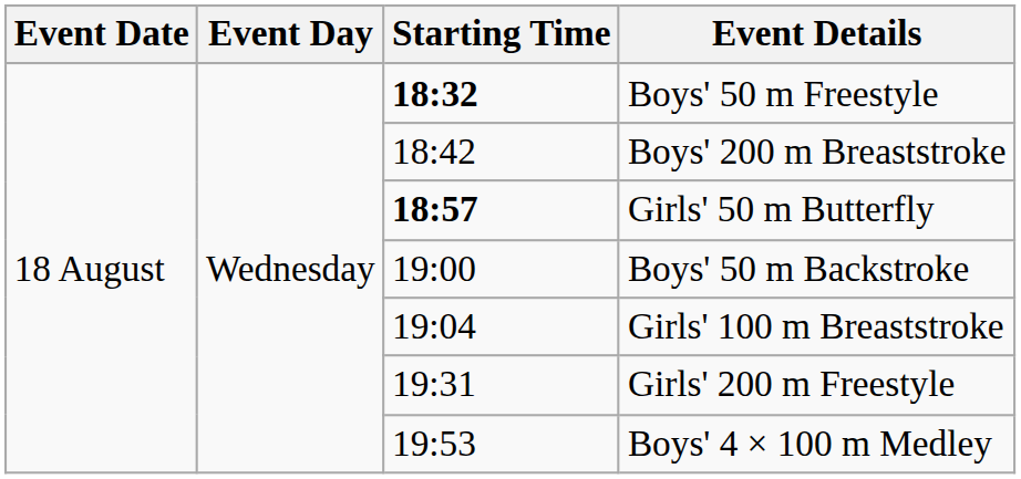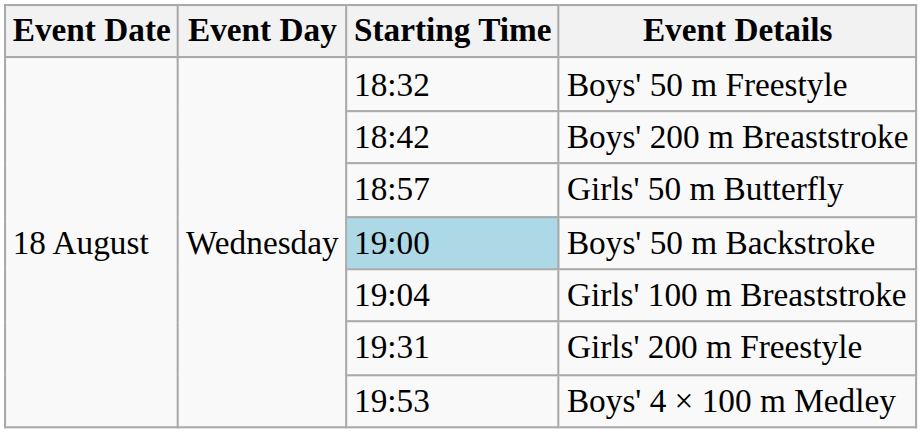Boys' 50 m Freestyle | Starting Time: bold -> normal
Girls' 50 m Butterfly | Starting Time: bold -> normal
Boys' 50 m Backstroke | Starting Time: no background -> lightblue background
